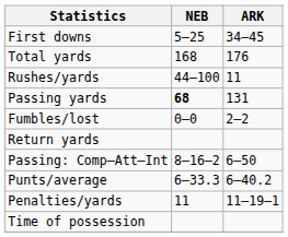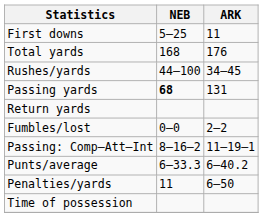First downs | ARK: 34–45 -> 11
Rushes/yards | ARK: 11 -> 34–45
rows swapped: Return yards <-> Fumbles/lost
Passing: Comp–Att–Int | ARK: 6–50 -> 11–19–1
Penalties/yards | ARK: 11–19–1 -> 6–50
